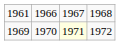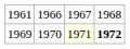1969 | column 4: normal -> bold
